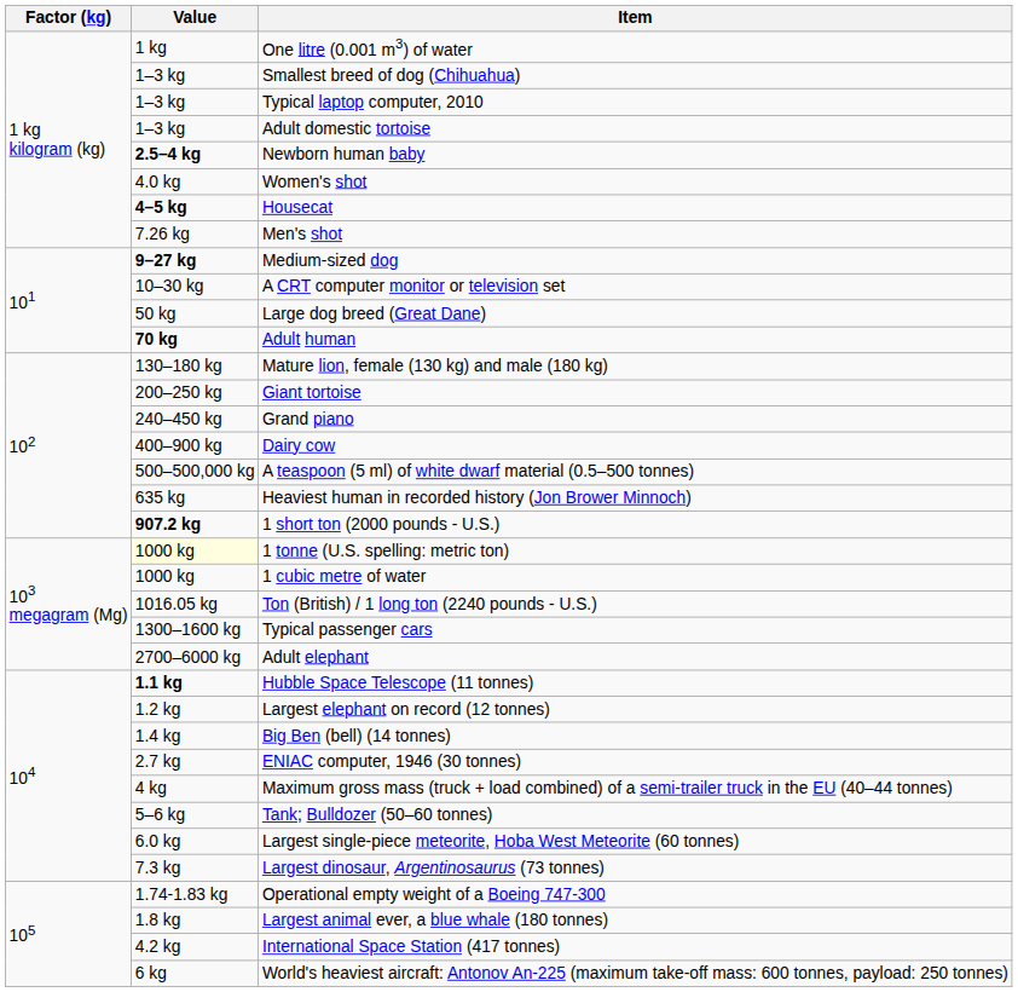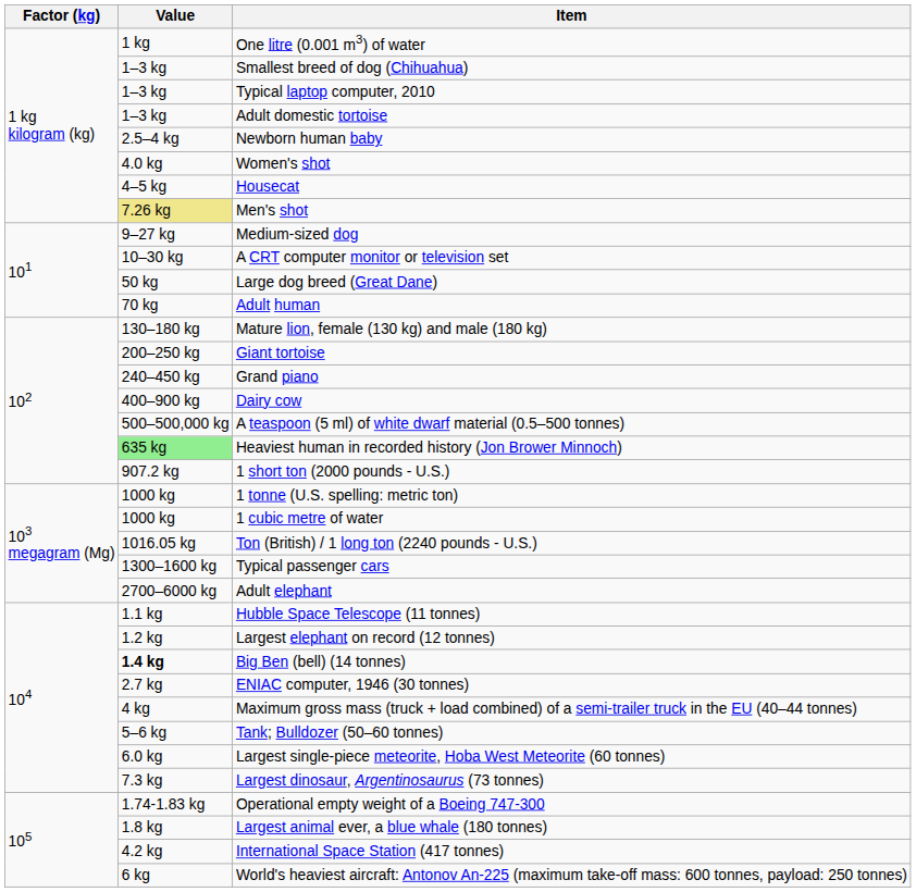Newborn human baby | Value: bold -> normal
Housecat | Value: bold -> normal
Men's shot | Value: no background -> khaki background
Medium-sized dog | Value: bold -> normal
Adult human | Value: bold -> normal
Heaviest human in recorded history (Jon Brower Minnoch) | Value: no background -> lightgreen background
1 short ton (2000 pounds - U.S.) | Value: bold -> normal
1 tonne (U.S. spelling: metric ton) | Value: lightyellow background -> no background
Hubble Space Telescope (11 tonnes) | Value: bold -> normal
Big Ben (bell) (14 tonnes) | Value: normal -> bold
